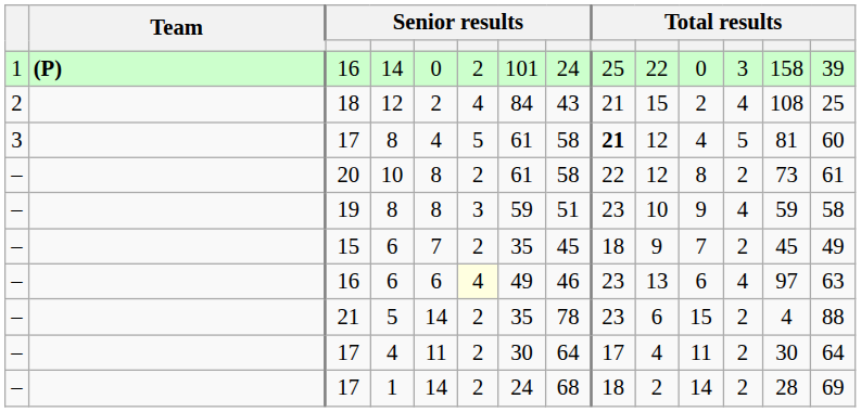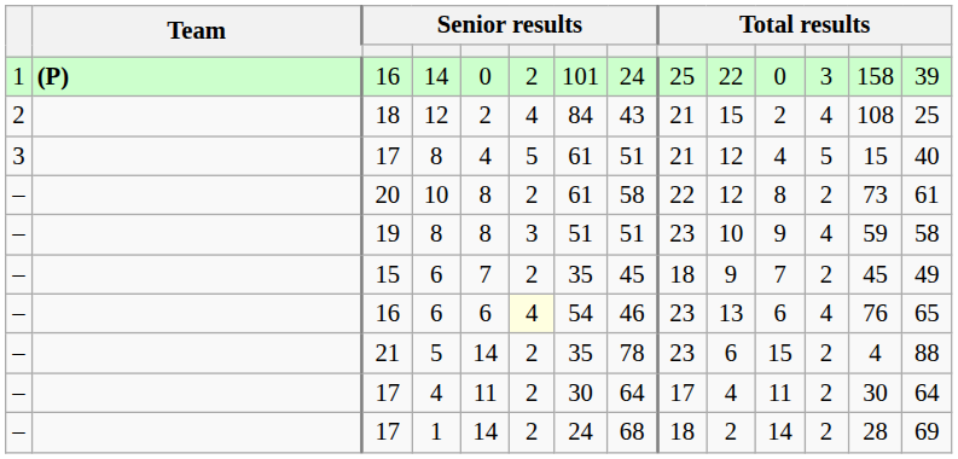17 / 8 | column 8: 58 -> 51
17 / 8 | column 9: bold -> normal
17 / 8 | column 13: 81 -> 15
17 / 8 | column 14: 60 -> 40
19 / 8 | column 7: 59 -> 51
16 / 6 | column 7: 49 -> 54
16 / 6 | column 13: 97 -> 76
16 / 6 | column 14: 63 -> 65
